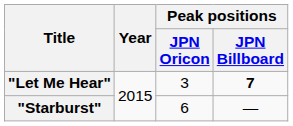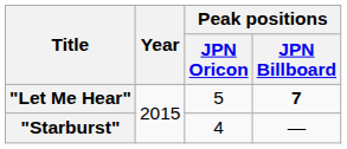"Let Me Hear" | Peak positions / JPN Oricon: 3 -> 5
"Starburst" | Peak positions / JPN Oricon: 6 -> 4
